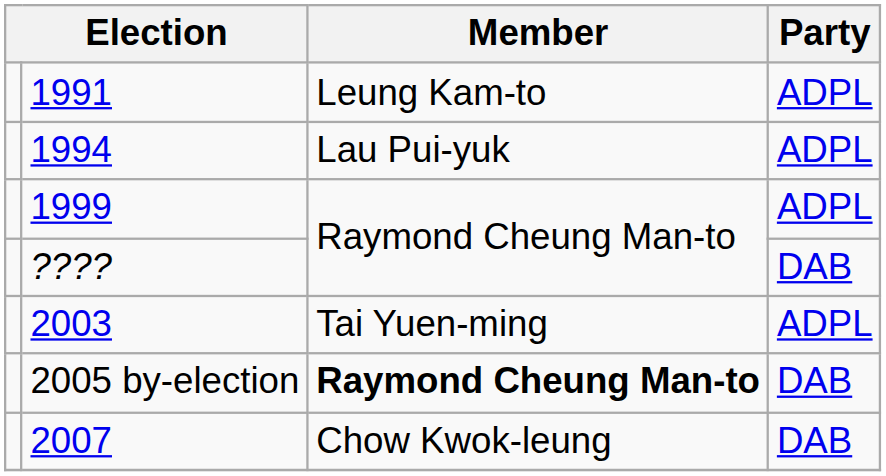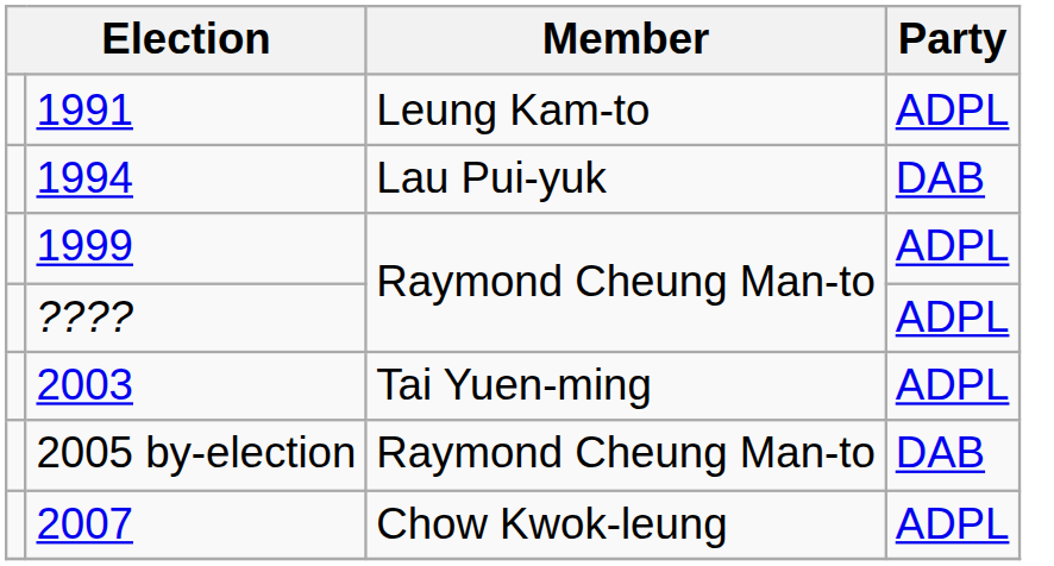1994 | Party: ADPL -> DAB
???? | Party: DAB -> ADPL
2005 by-election | Member: bold -> normal
2007 | Party: DAB -> ADPL
